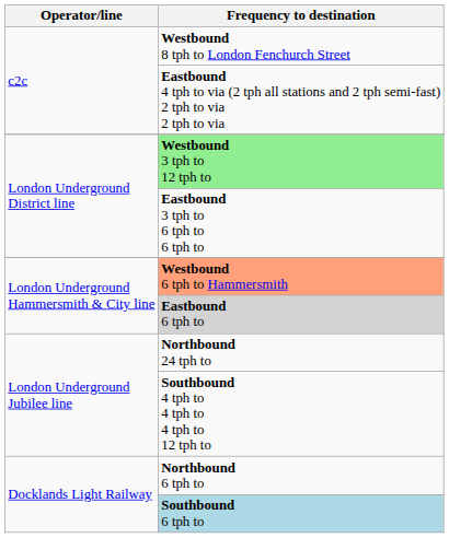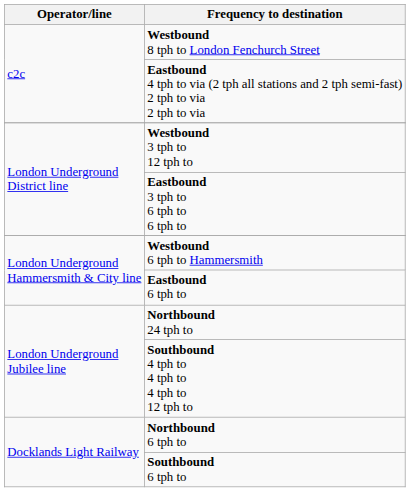Westbound 3 tph to 12 tph to | Frequency to destination: lightgreen background -> no background
Westbound 6 tph to Hammersmith | Frequency to destination: lightsalmon background -> no background
Eastbound 6 tph to | Frequency to destination: lightgrey background -> no background
Southbound 6 tph to | Frequency to destination: lightblue background -> no background
